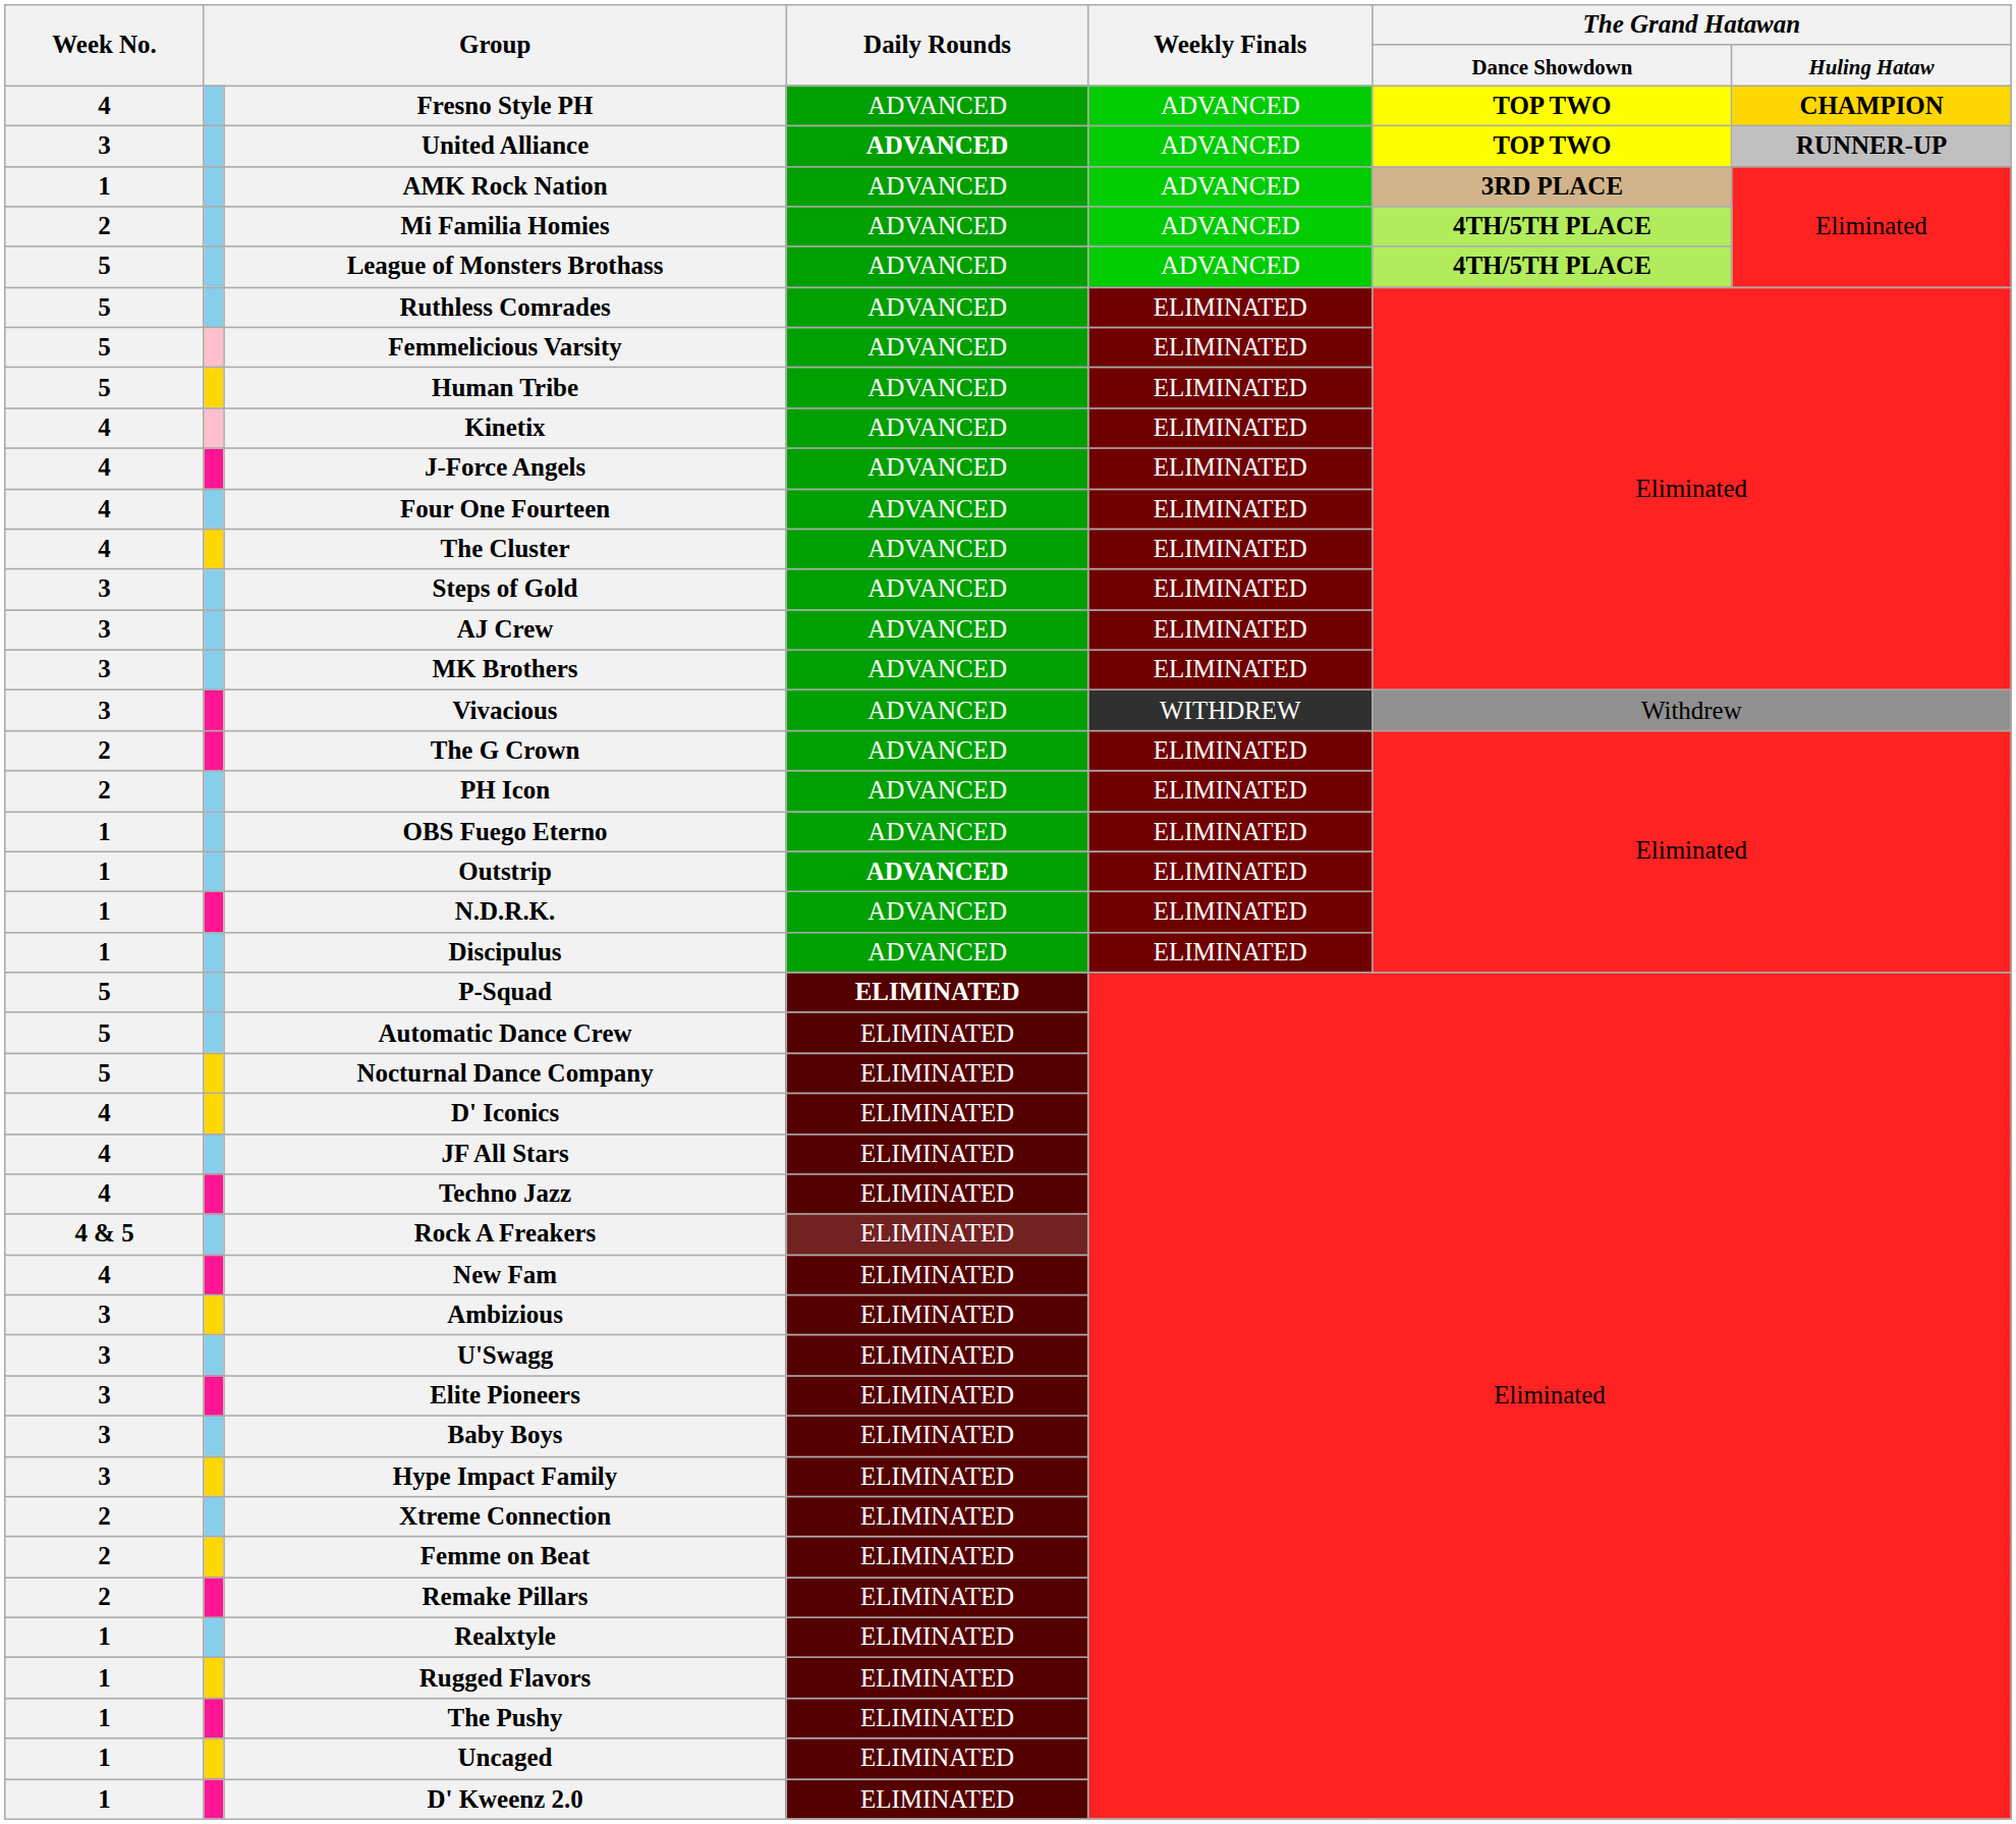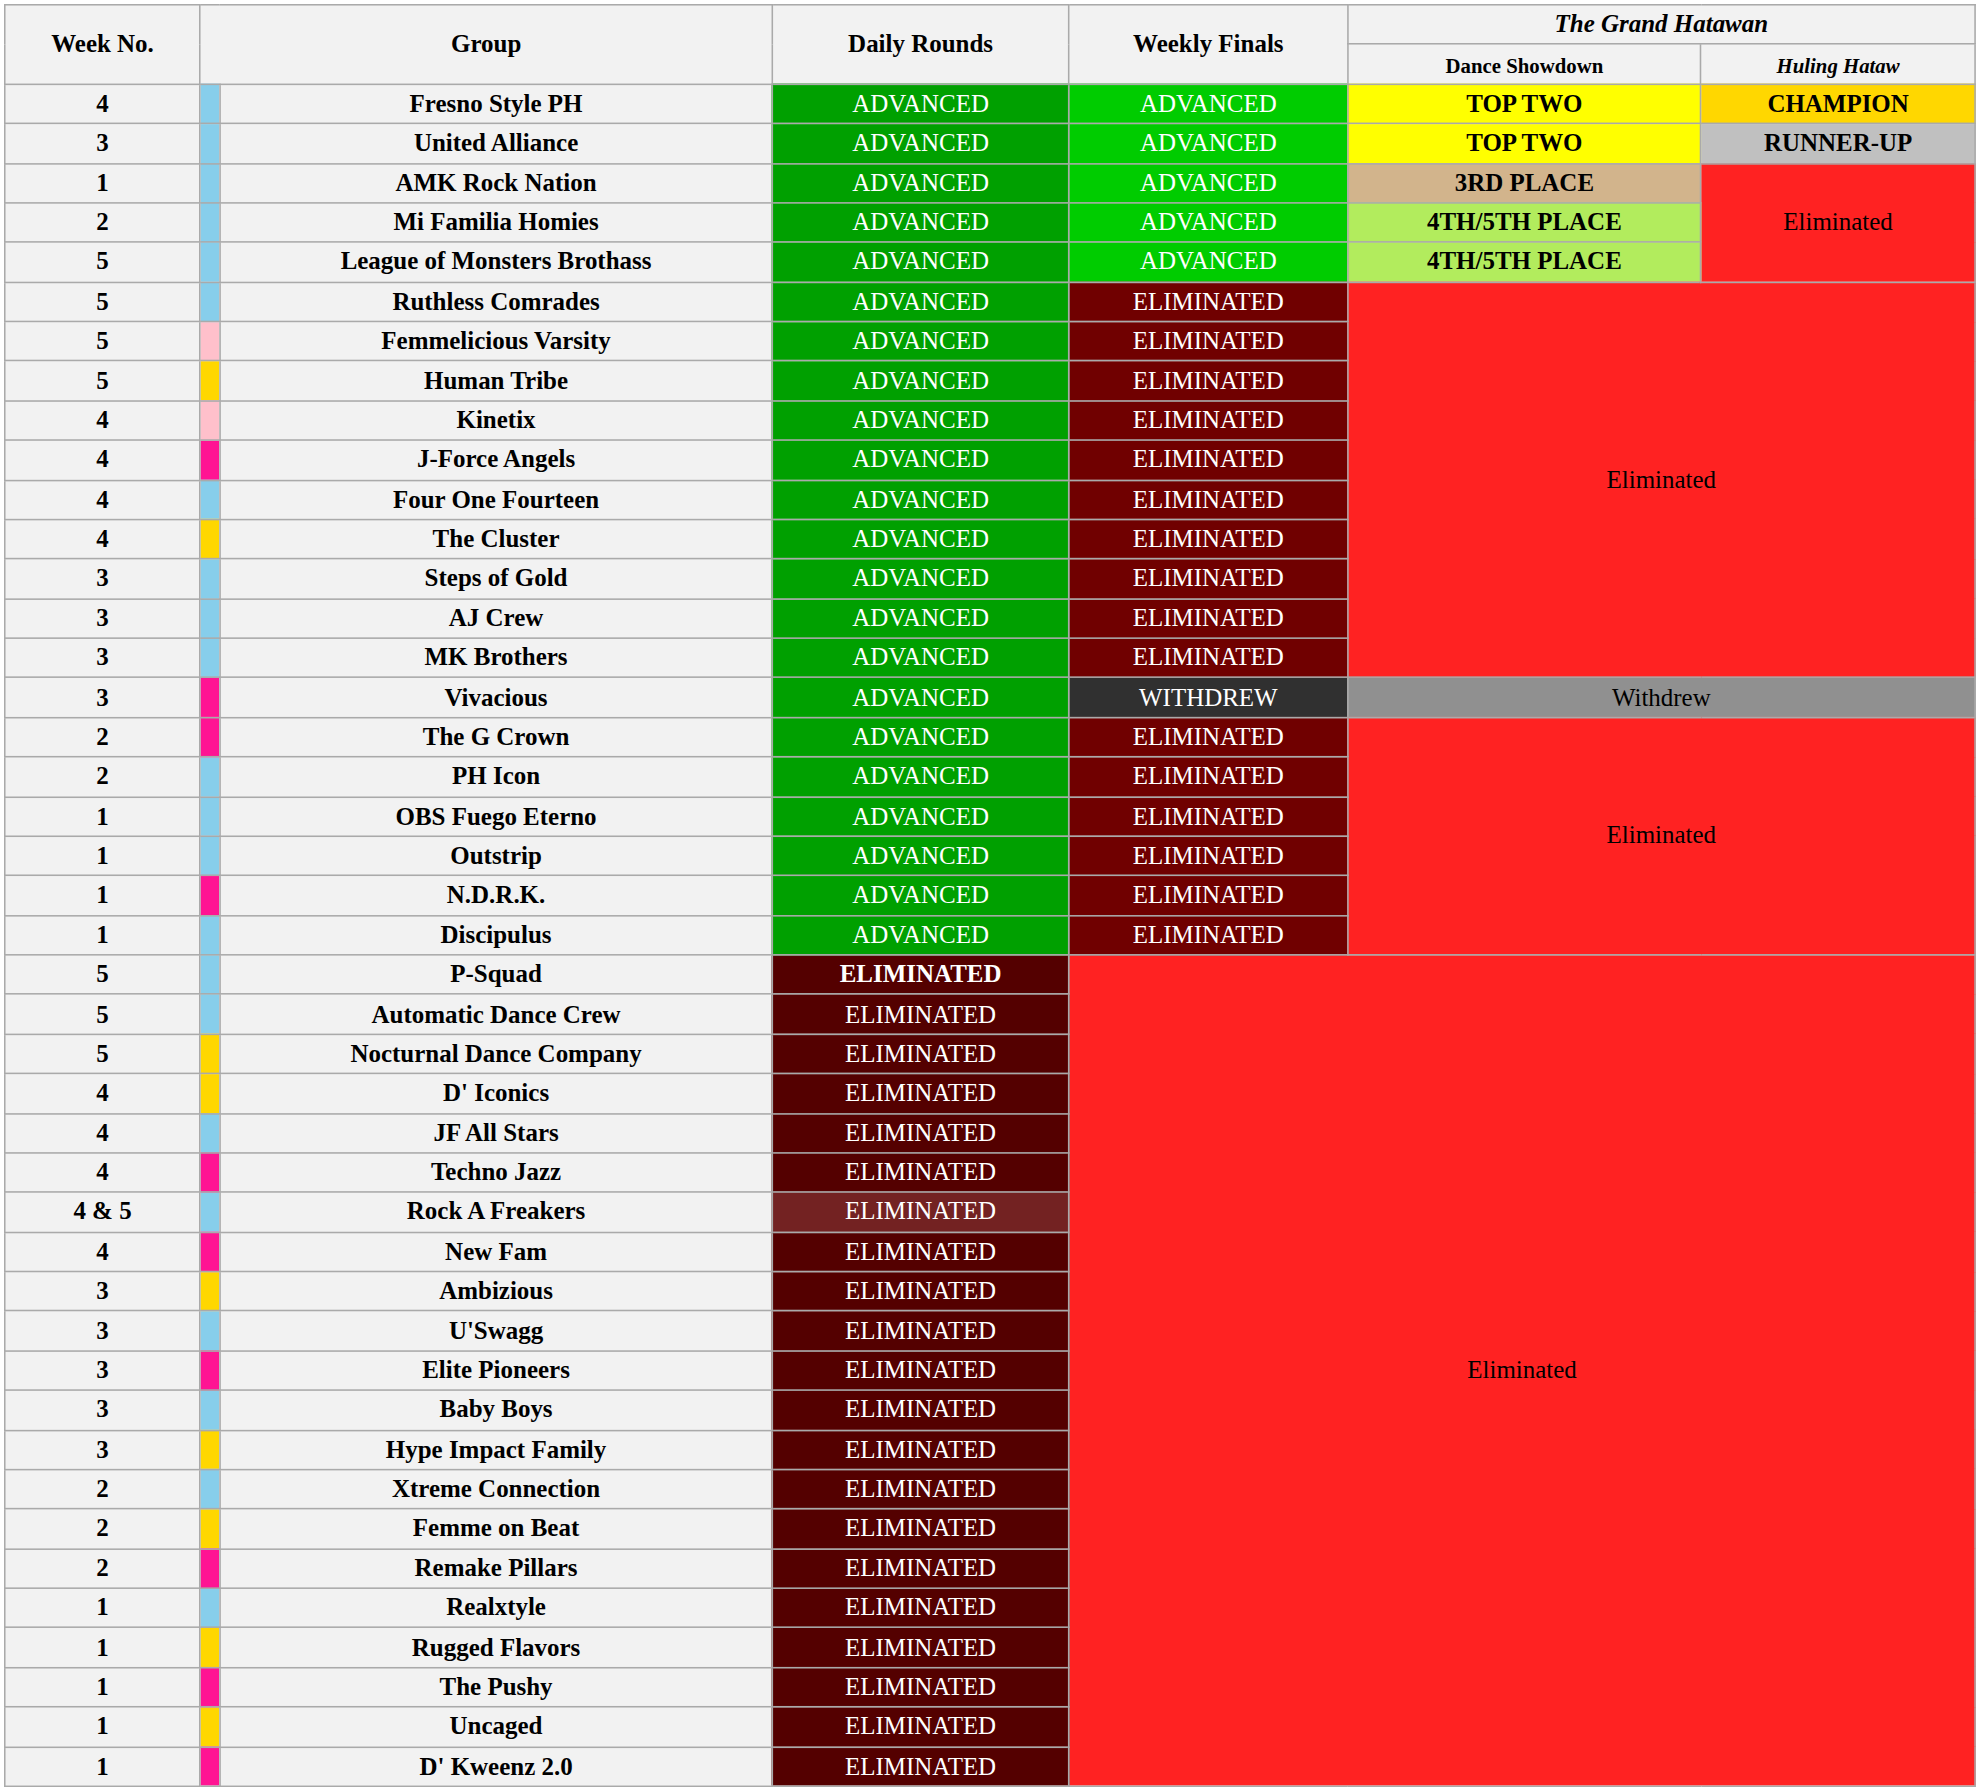United Alliance | Daily Rounds: bold -> normal
Outstrip | Daily Rounds: bold -> normal
